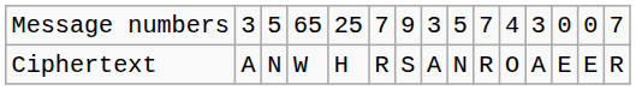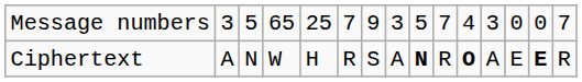Ciphertext | column 9: normal -> bold
Ciphertext | column 11: normal -> bold
Ciphertext | column 14: normal -> bold
